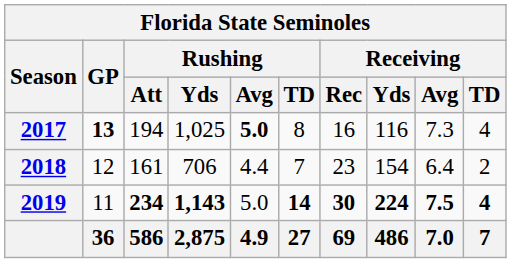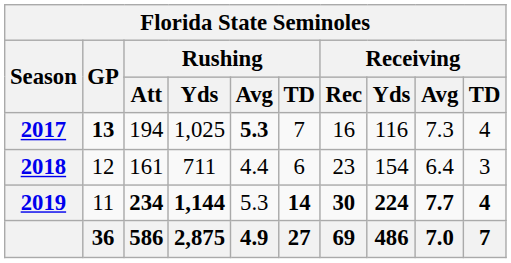2017 | Rushing / Avg: 5.0 -> 5.3
2017 | Rushing / TD: 8 -> 7
2018 | Rushing / Yds: 706 -> 711
2018 | Rushing / TD: 7 -> 6
2018 | Receiving / TD: 2 -> 3
2019 | Rushing / Yds: 1,143 -> 1,144
2019 | Rushing / Avg: 5.0 -> 5.3
2019 | Receiving / Avg: 7.5 -> 7.7
